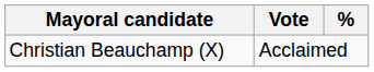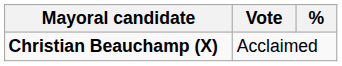Christian Beauchamp (X) | Mayoral candidate: normal -> bold
